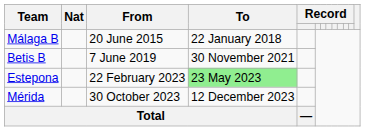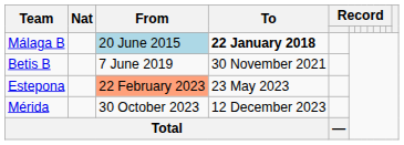Málaga B | From: no background -> lightblue background
Málaga B | To: normal -> bold
Estepona | From: no background -> lightsalmon background
Estepona | To: lightgreen background -> no background
